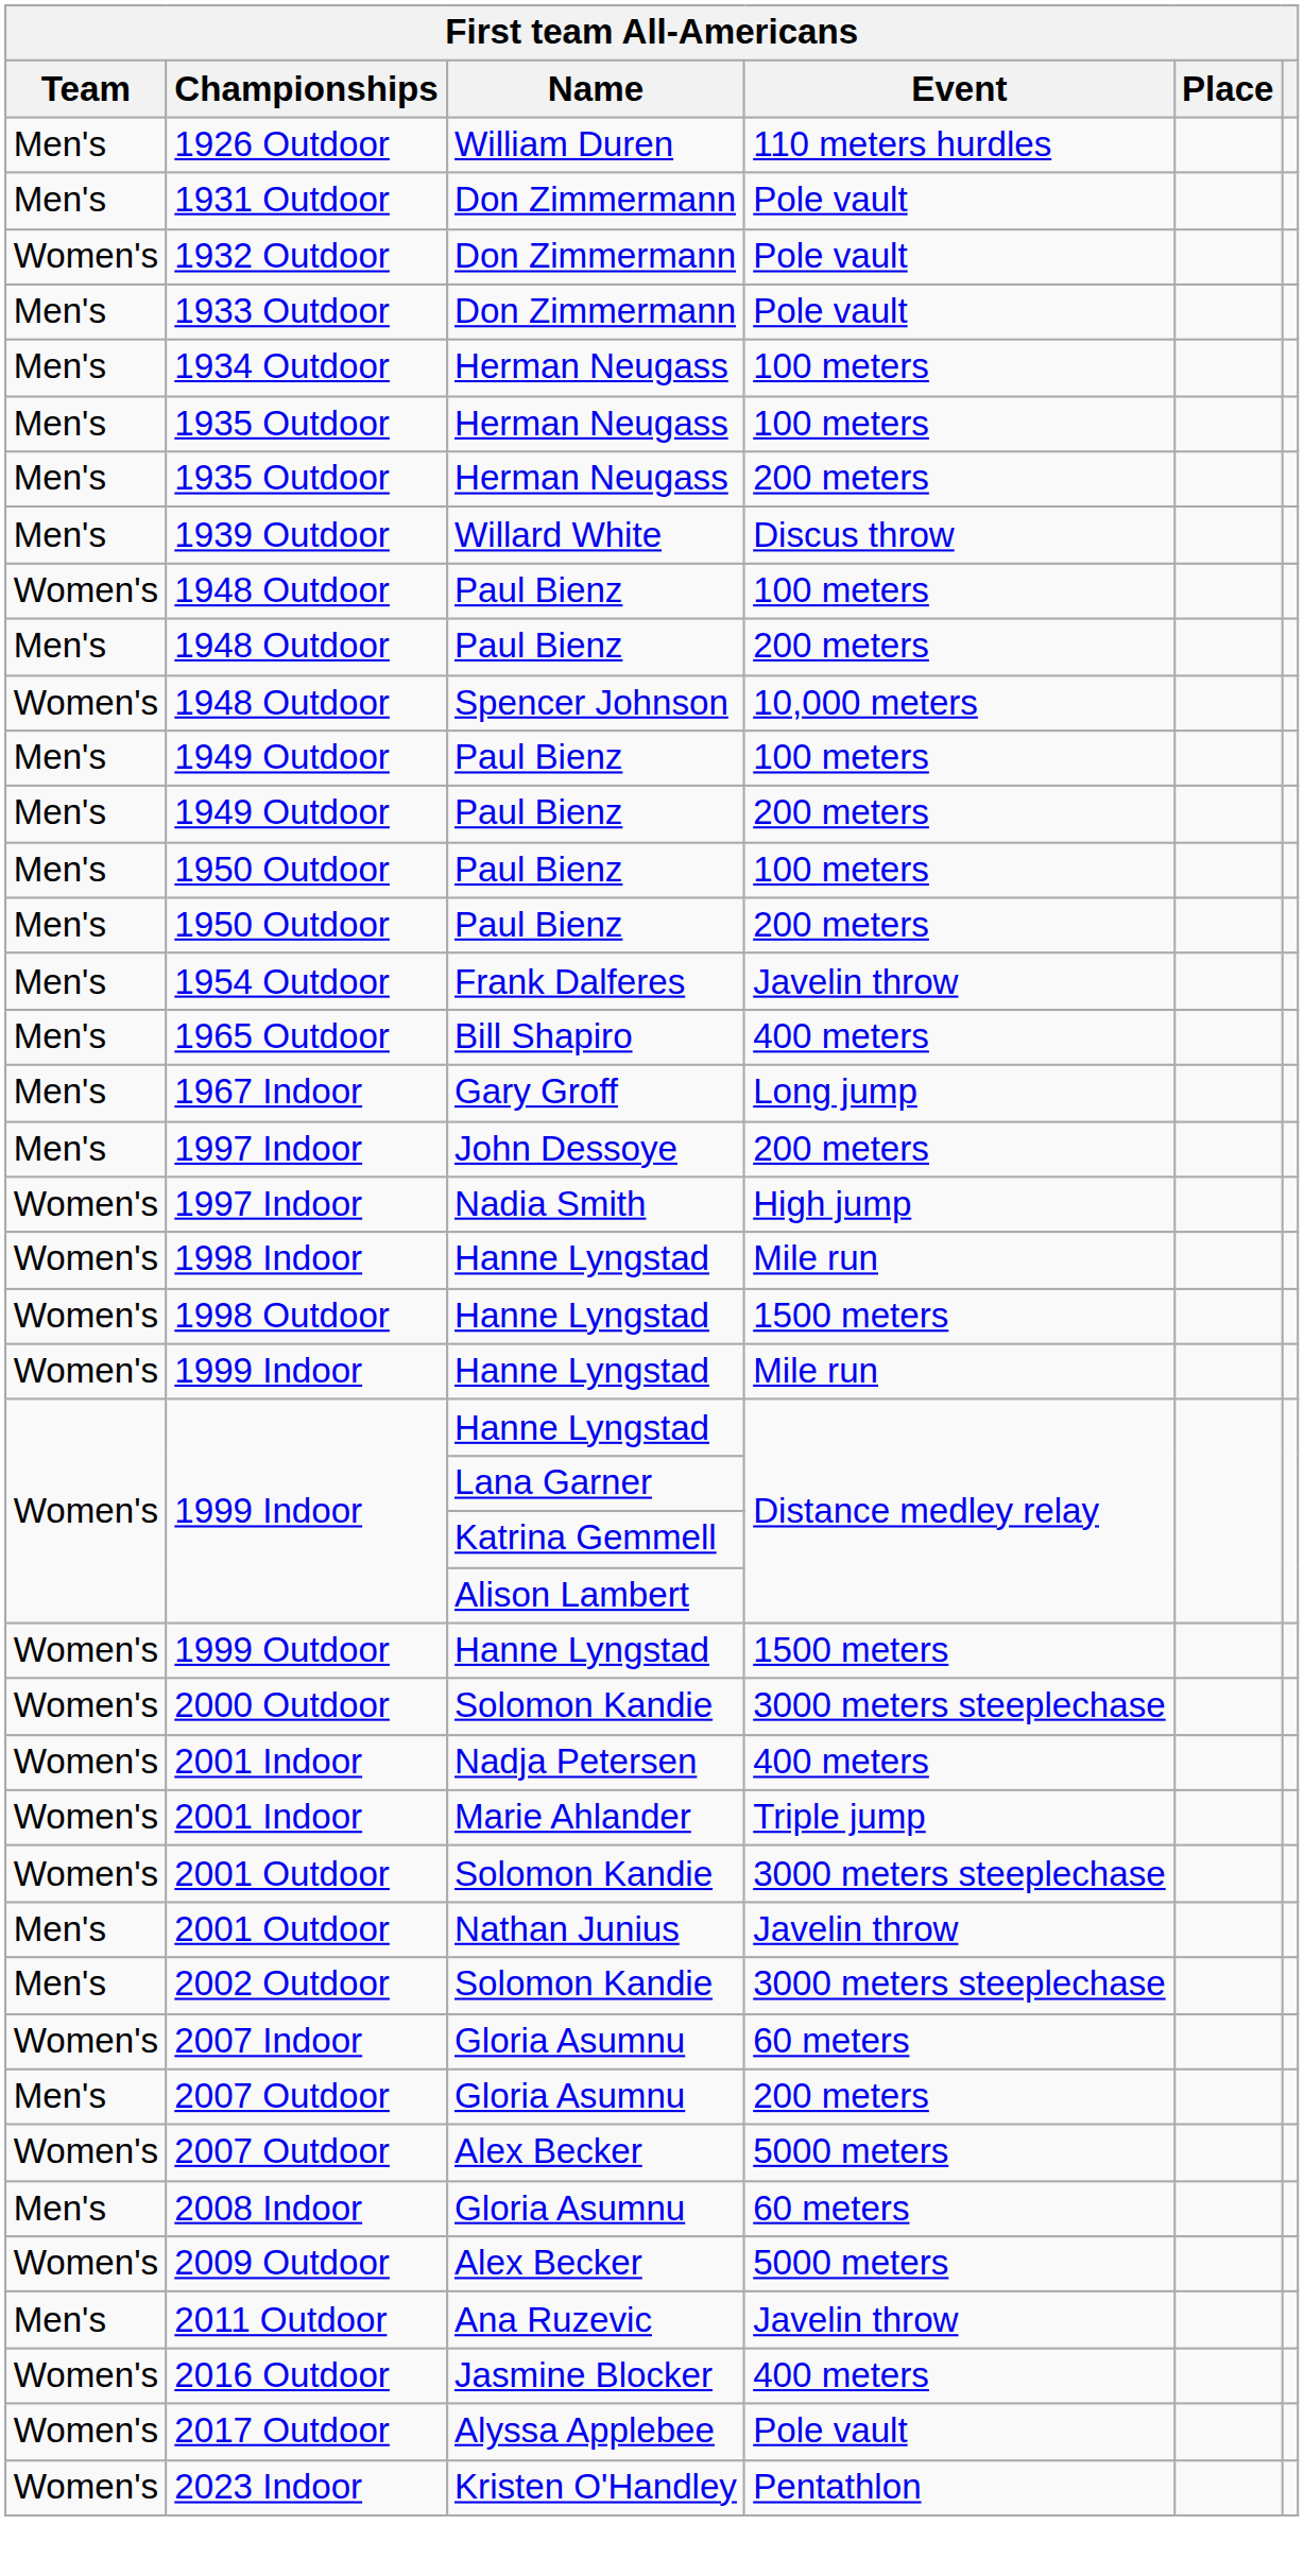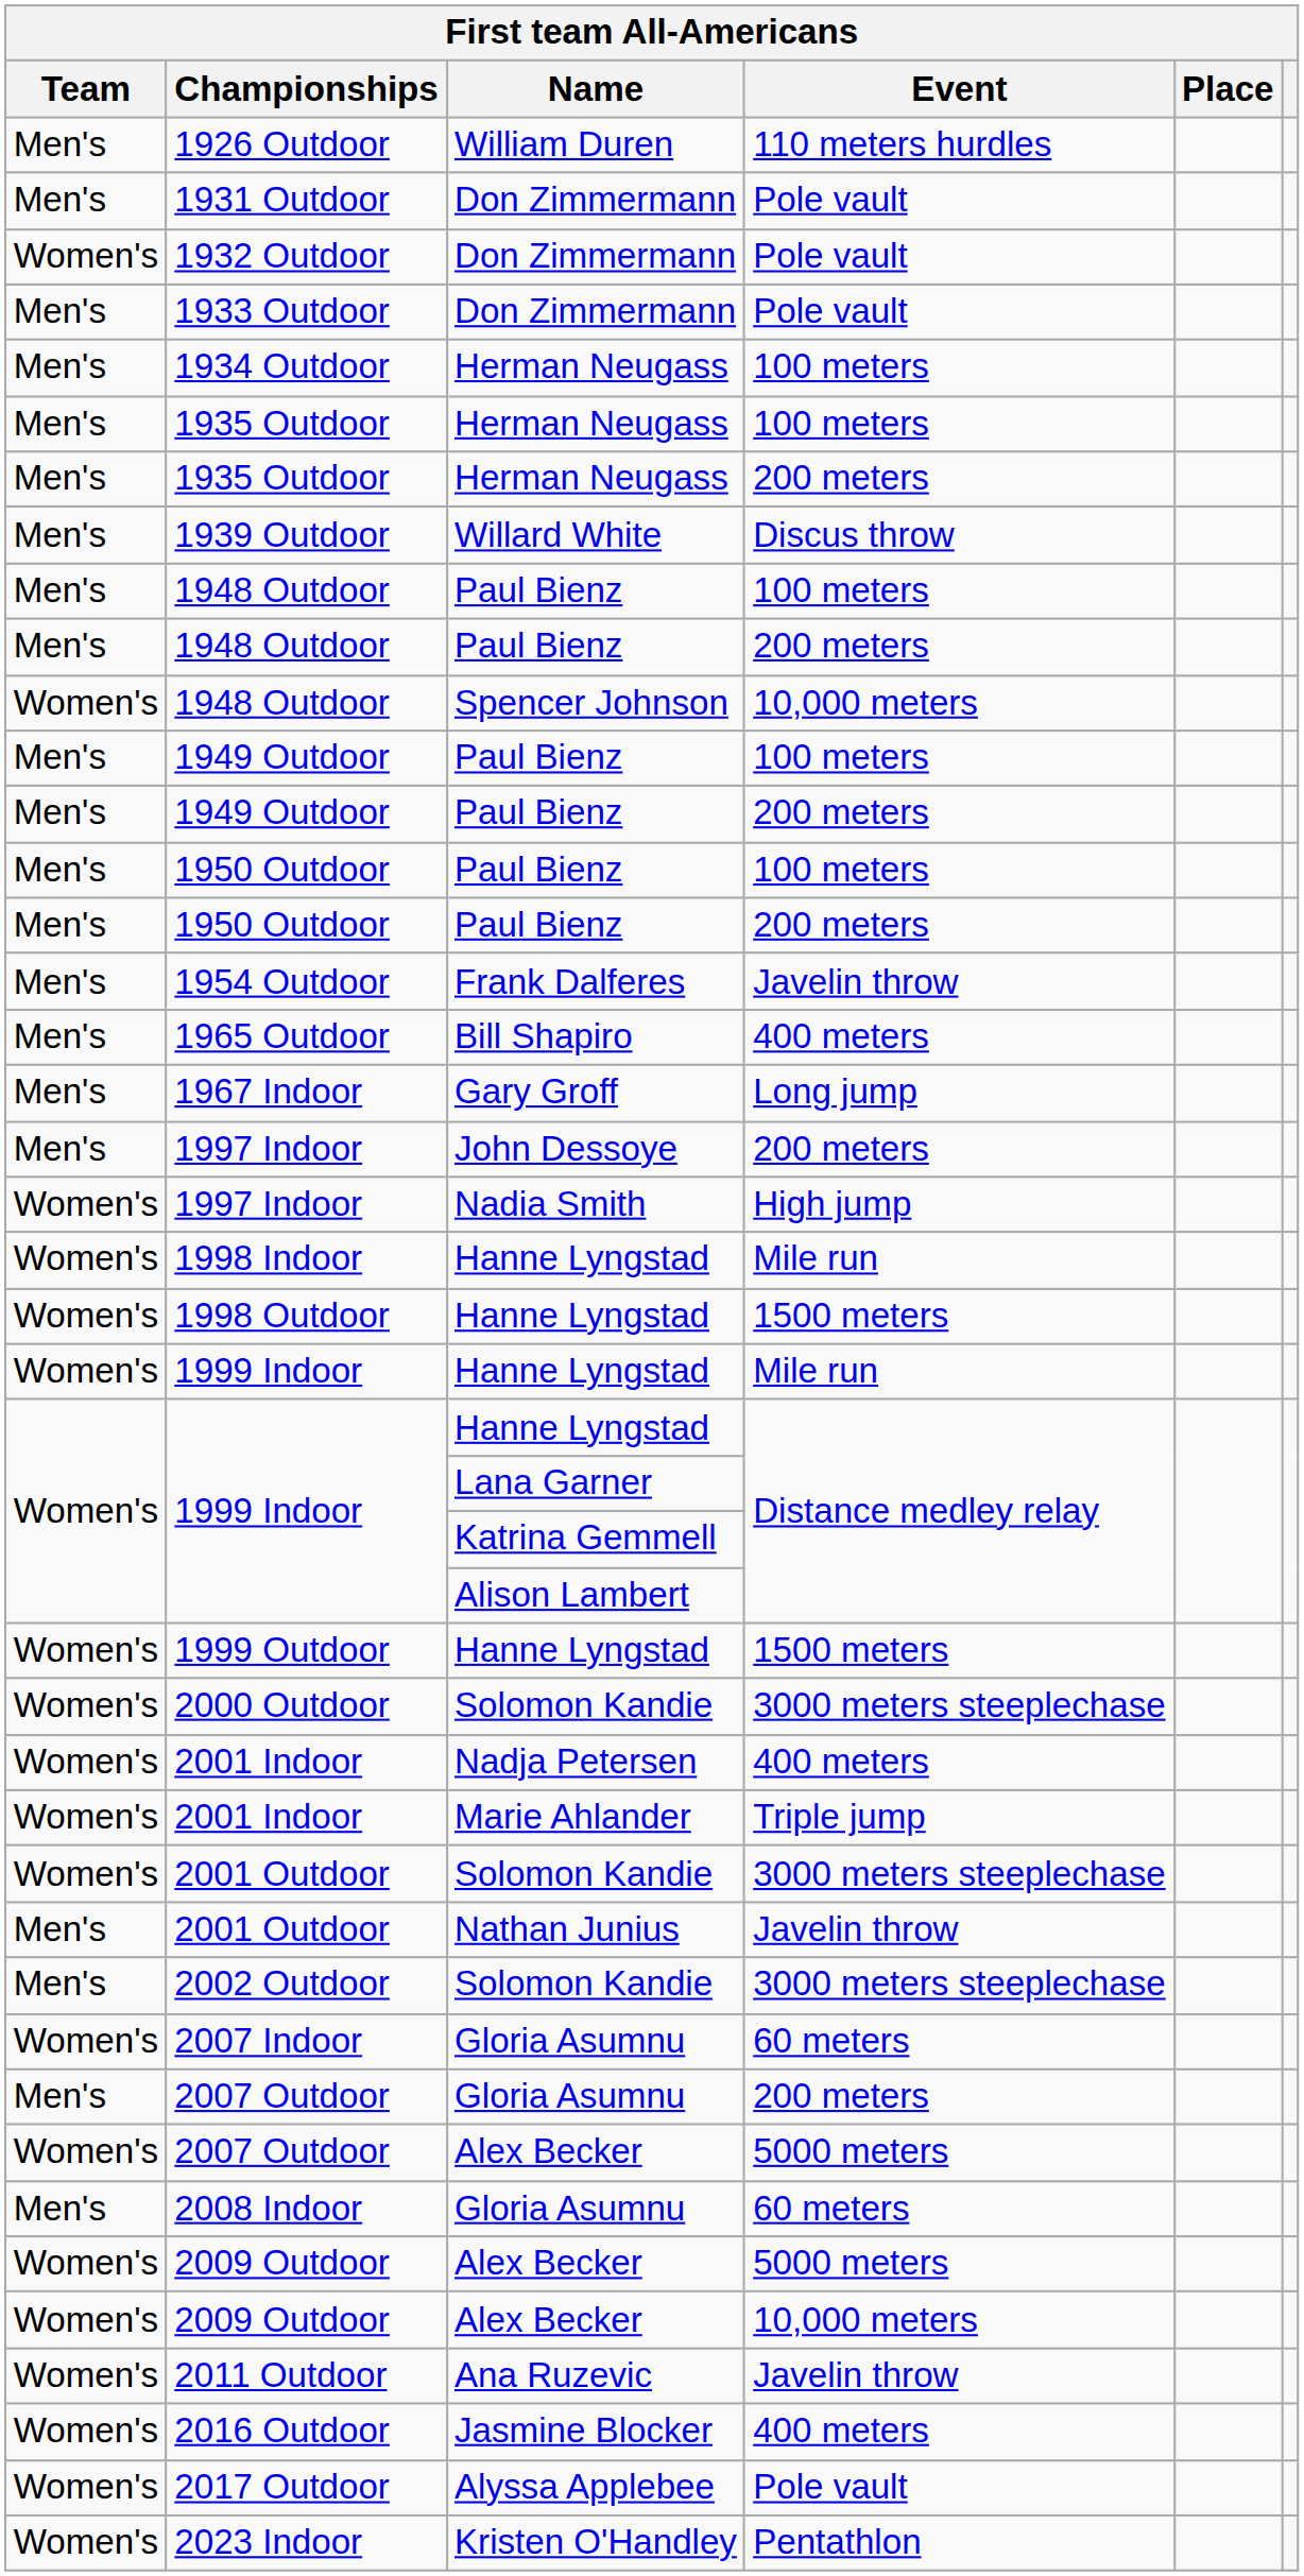1948 Outdoor / 100 meters | Team: Women's -> Men's
+ row: Women's | 2009 Outdoor | Alex Becker | 10,000 meters
2011 Outdoor | Team: Men's -> Women's
